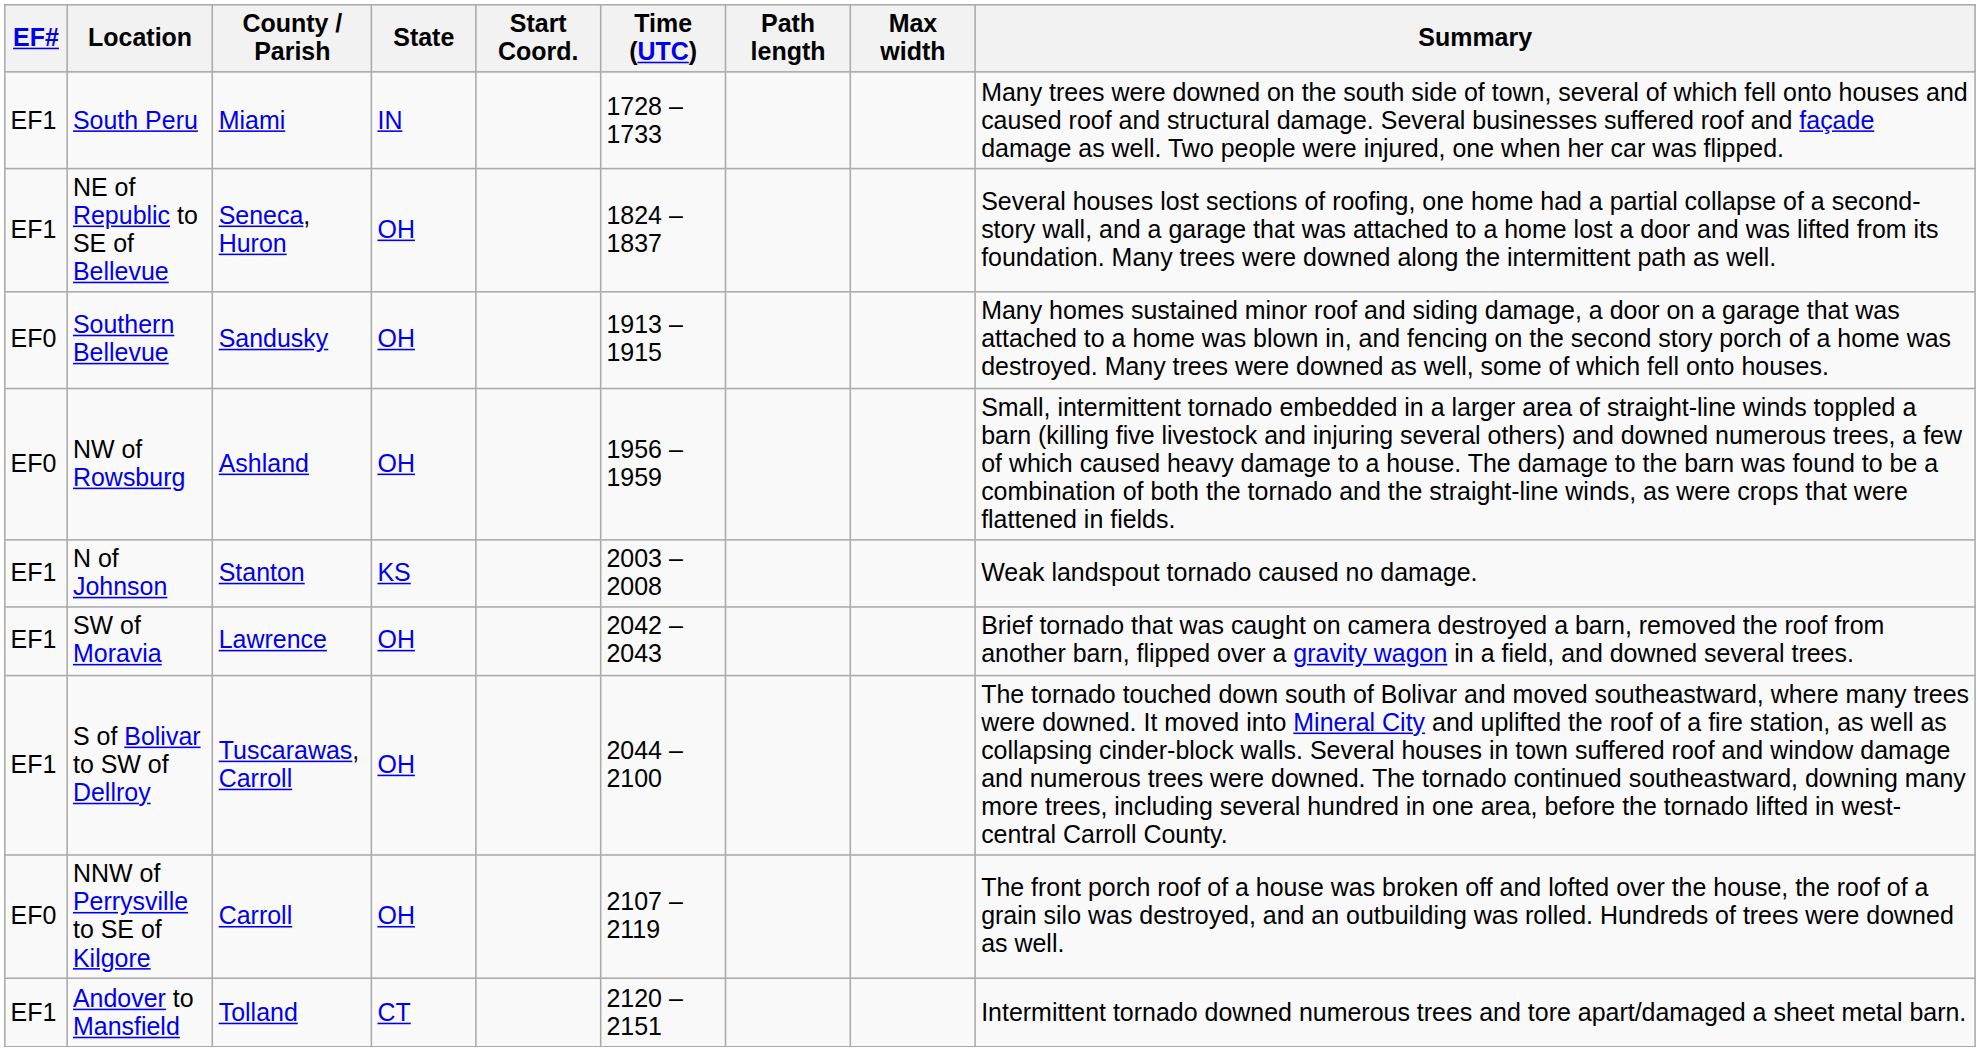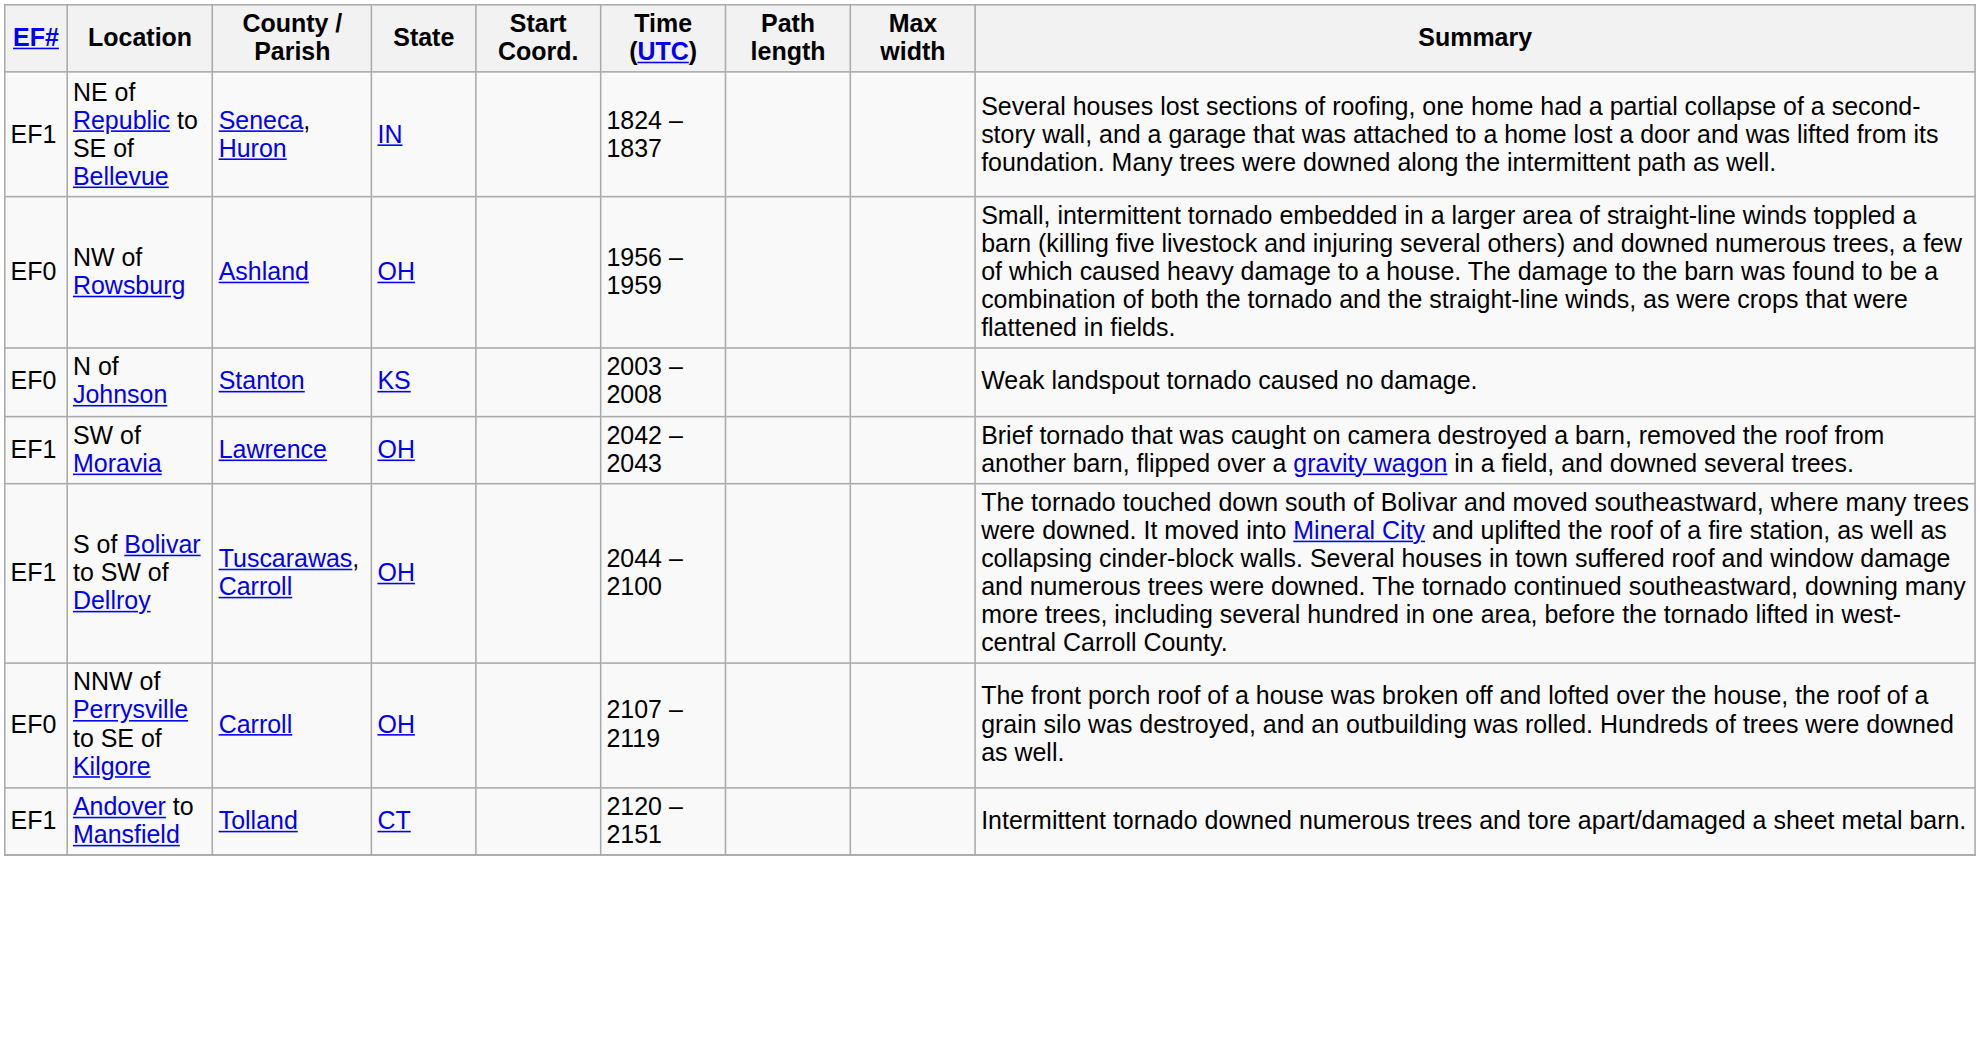- row: EF1 | South Peru | Miami | IN | 1728 – 1733 | Many trees were downed on the south side of town, several of which fell onto houses and caused roof and structural damage. Several businesses suffered roof and façade damage as well. Two people were injured, one when her car was flipped.
NE of Republic to SE of Bellevue | State: OH -> IN
- row: EF0 | Southern Bellevue | Sandusky | OH | 1913 – 1915 | Many homes sustained minor roof and siding damage, a door on a garage that was attached to a home was blown in, and fencing on the second story porch of a home was destroyed. Many trees were downed as well, some of which fell onto houses.
N of Johnson | EF#: EF1 -> EF0
